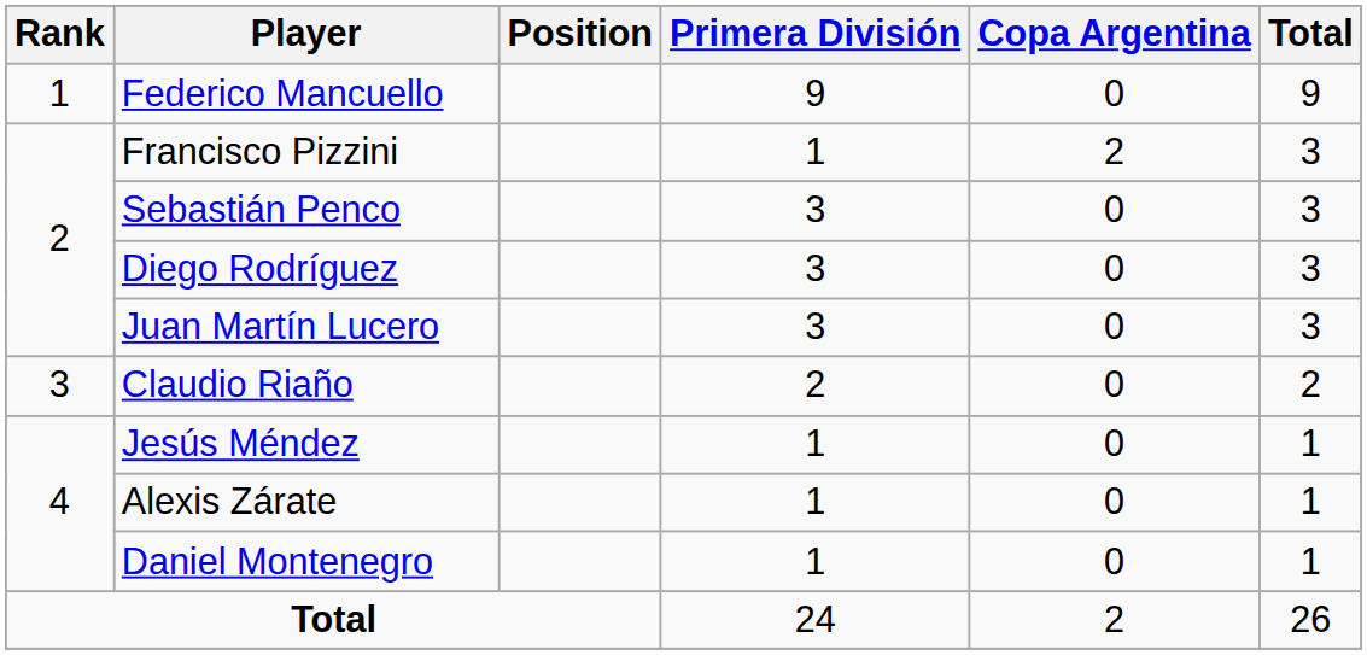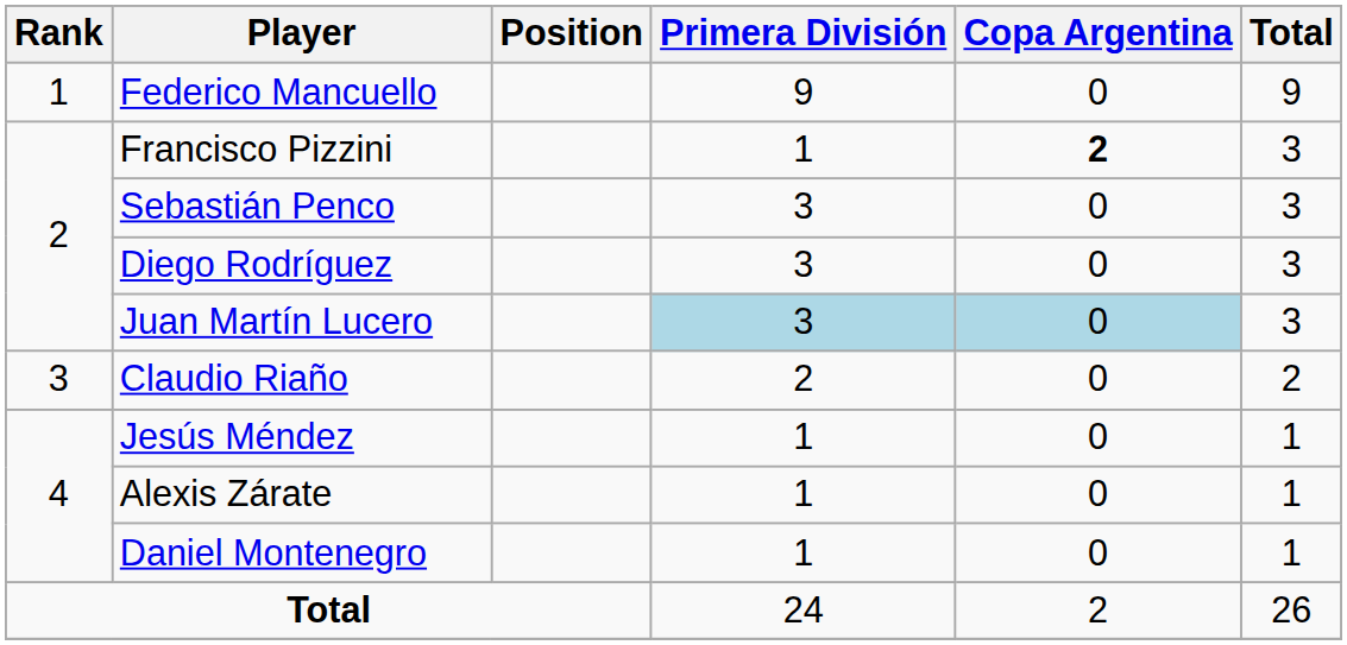Francisco Pizzini | Copa Argentina: normal -> bold
Juan Martín Lucero | Primera División: no background -> lightblue background
Juan Martín Lucero | Copa Argentina: no background -> lightblue background
